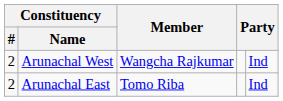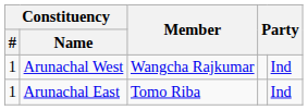Arunachal West | Constituency / #: 2 -> 1
Arunachal East | Constituency / #: 2 -> 1
